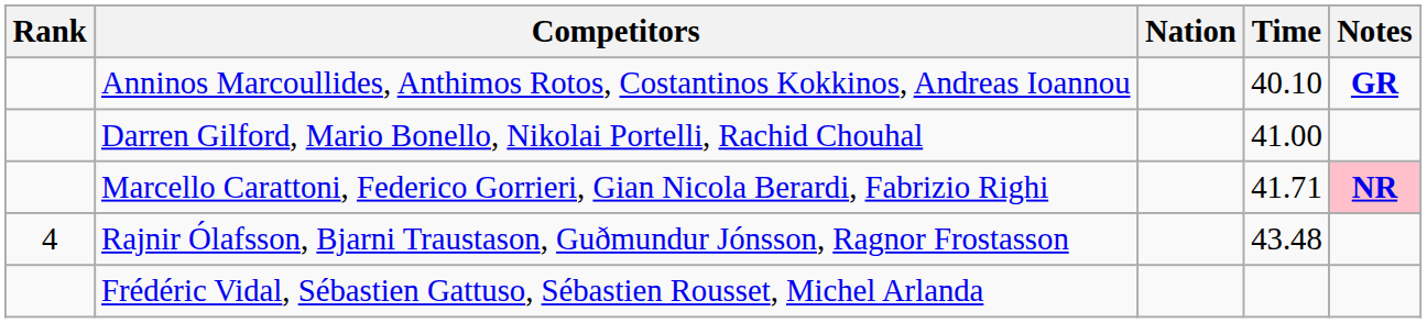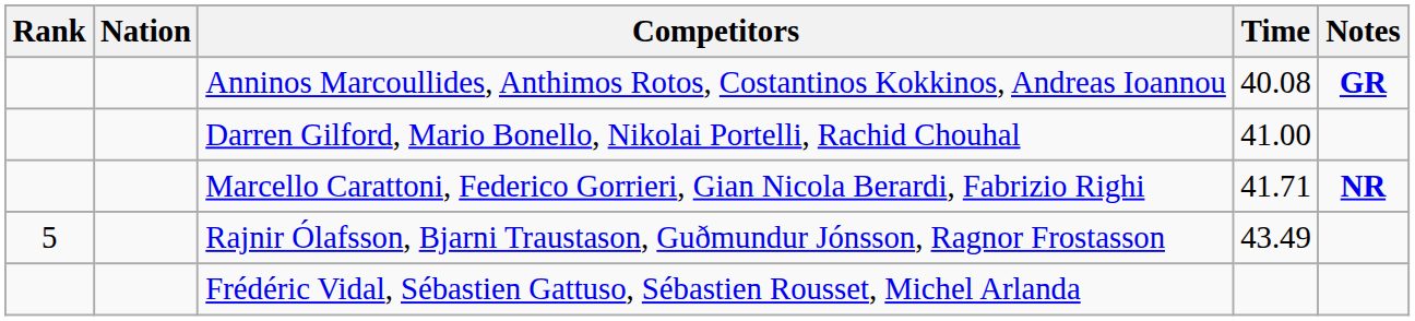columns swapped: Nation <-> Competitors
row 2 | Time: 40.10 -> 40.08
row 4 | Notes: pink background -> no background
row 5 | Rank: 4 -> 5
row 5 | Time: 43.48 -> 43.49
